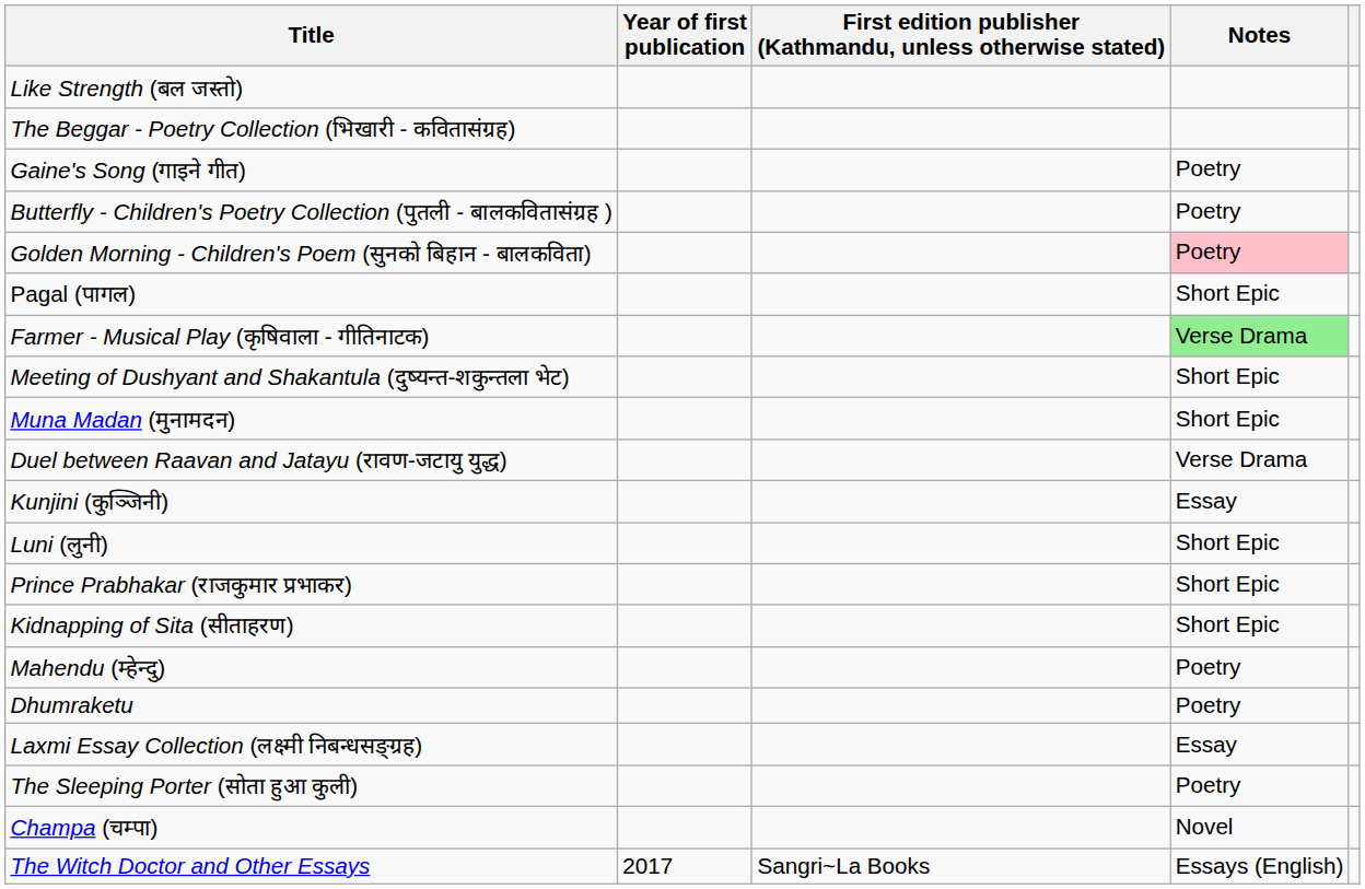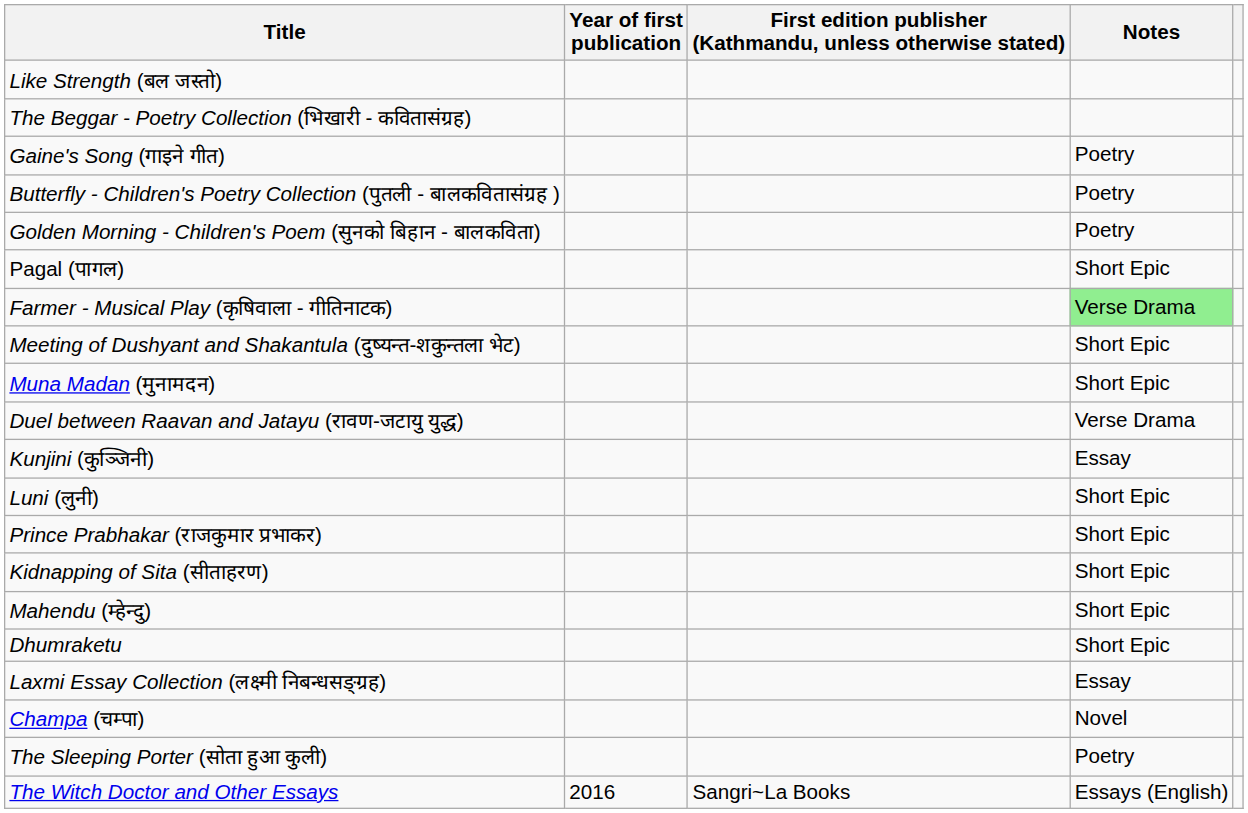Golden Morning - Children's Poem (सुनको बिहान - बालकविता) | Notes: pink background -> no background
Mahendu (म्हेन्दु) | Notes: Poetry -> Short Epic
Dhumraketu | Notes: Poetry -> Short Epic
rows swapped: Champa (चम्पा) <-> The Sleeping Porter (सोता हुआ कुली)
The Witch Doctor and Other Essays | Year of first publication: 2017 -> 2016
